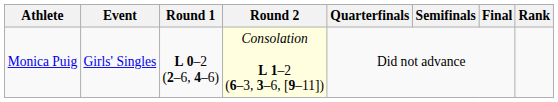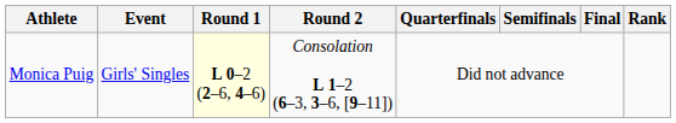Monica Puig | Round 1: no background -> lightyellow background
Monica Puig | Round 2: lightyellow background -> no background
